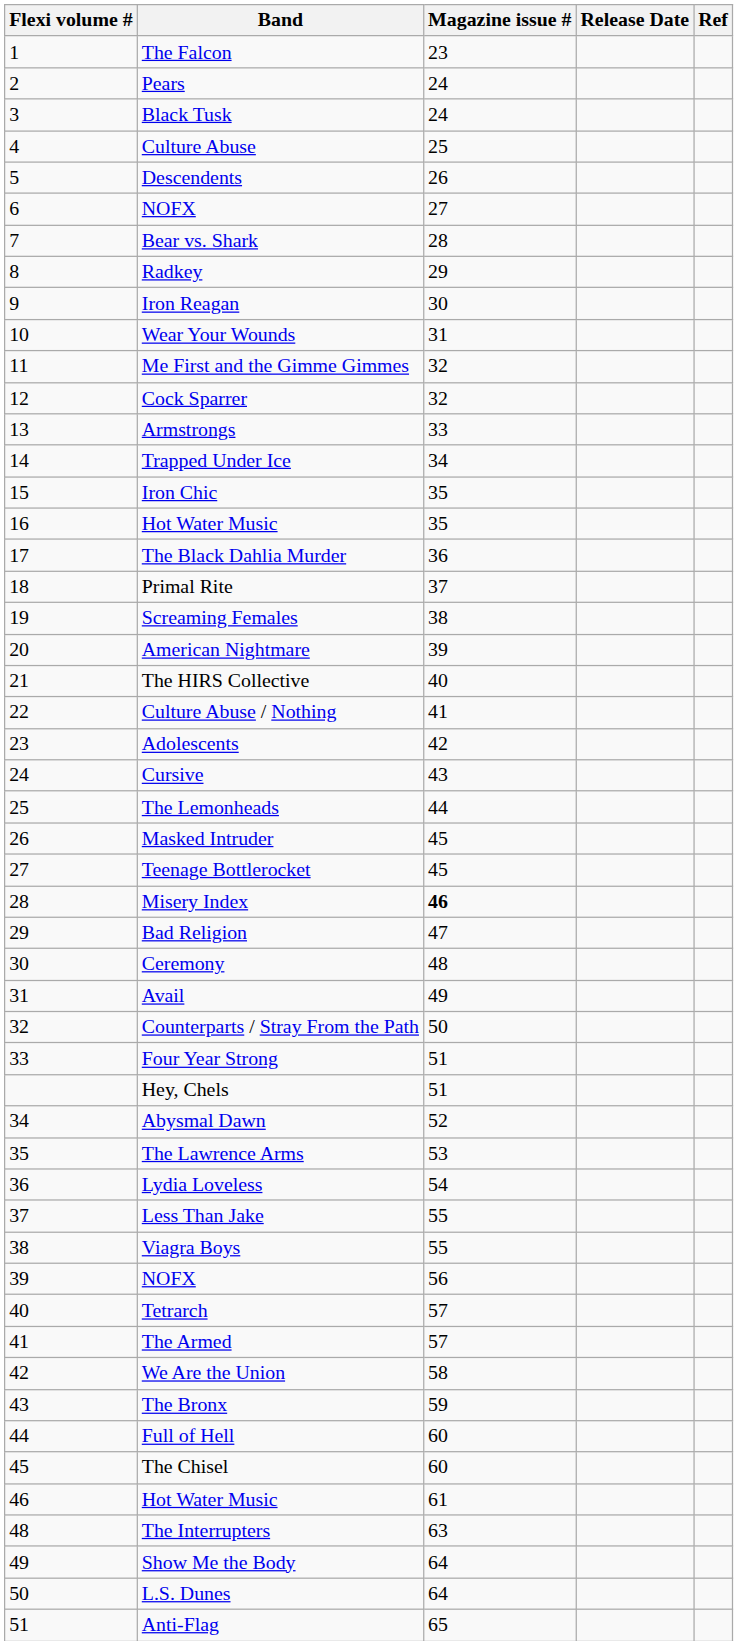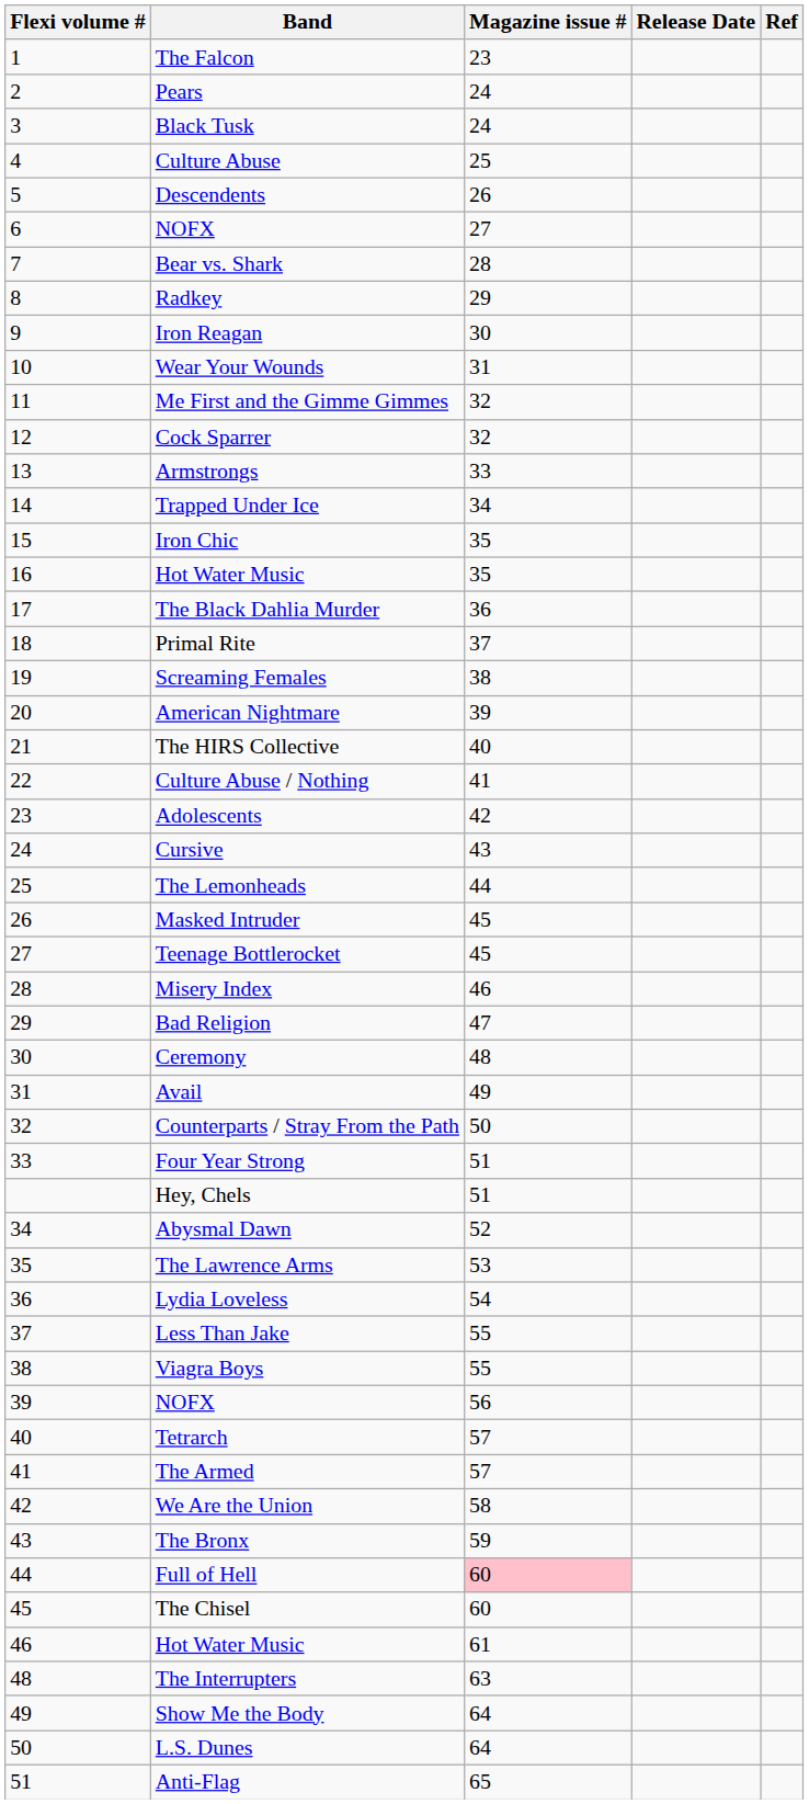Misery Index | Magazine issue #: bold -> normal
Full of Hell | Magazine issue #: no background -> pink background
